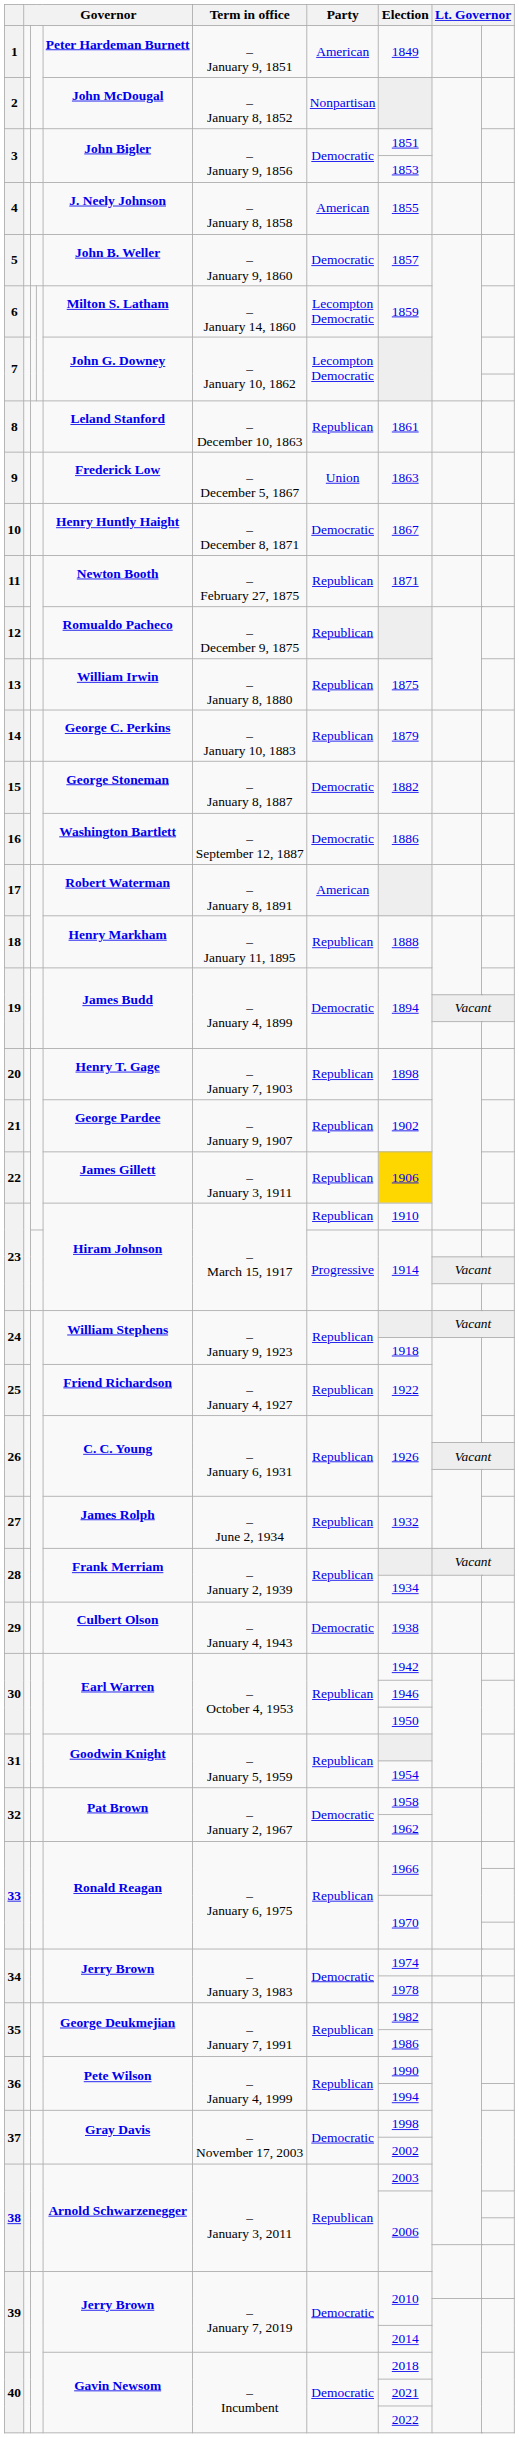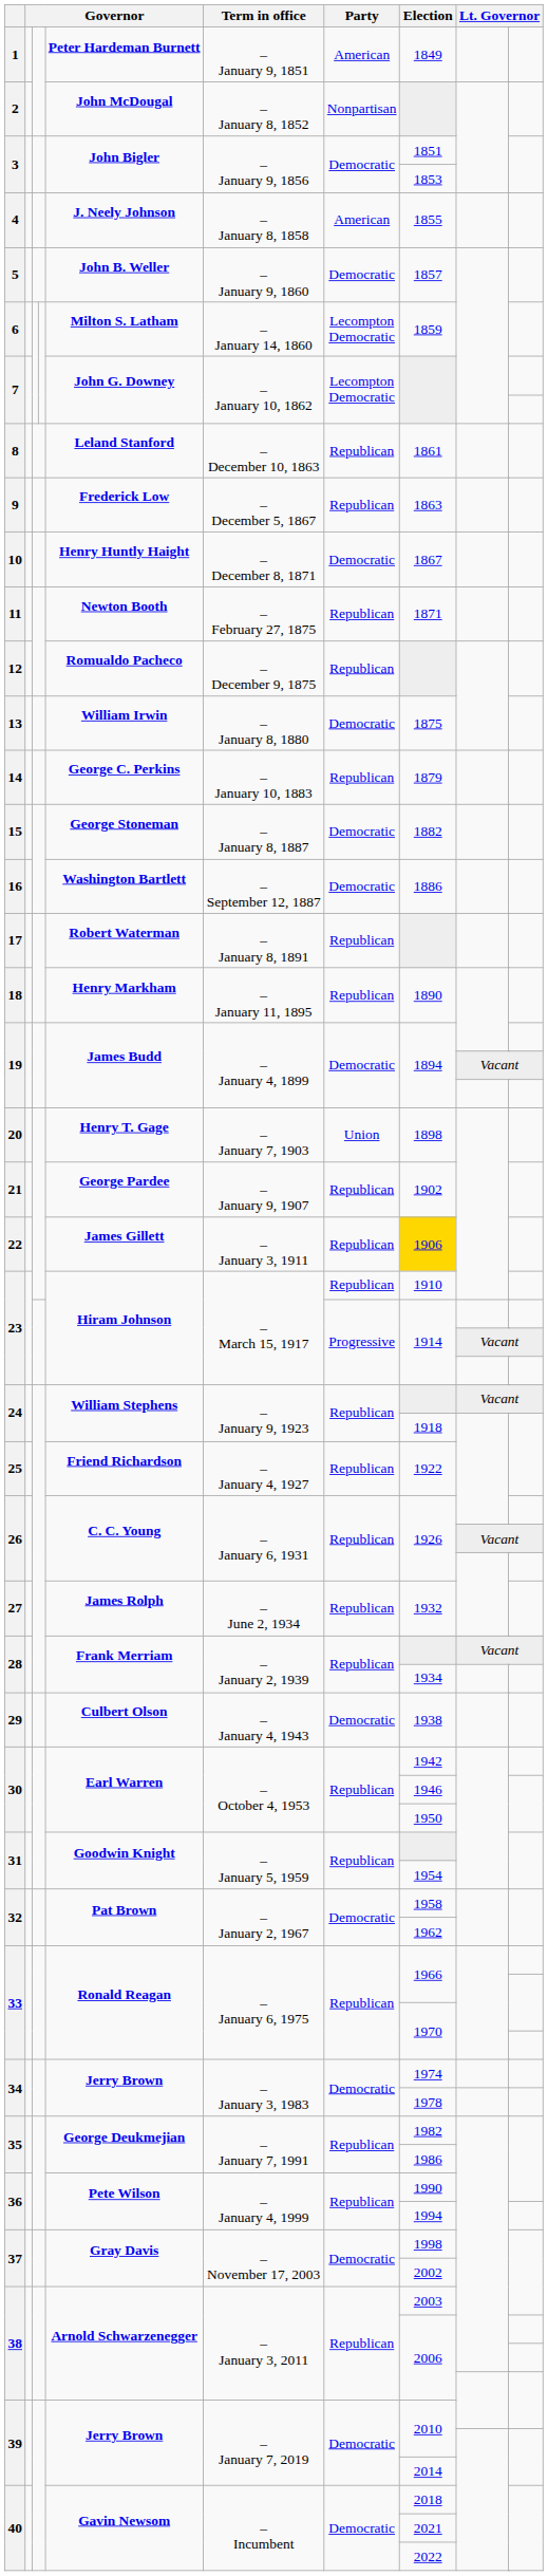9 | Party: Union -> Republican
13 | Party: Republican -> Democratic
17 | Party: American -> Republican
18 | Election: 1888 -> 1890
20 | Party: Republican -> Union
